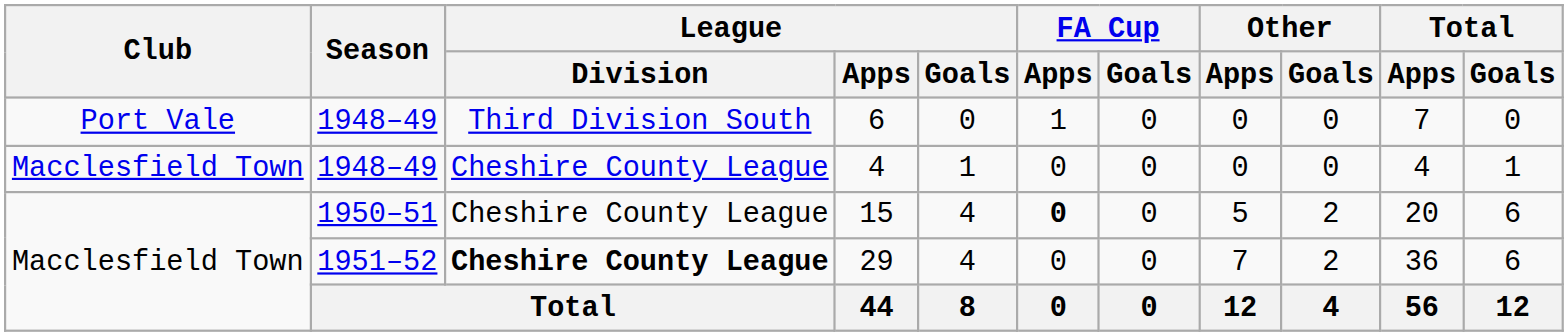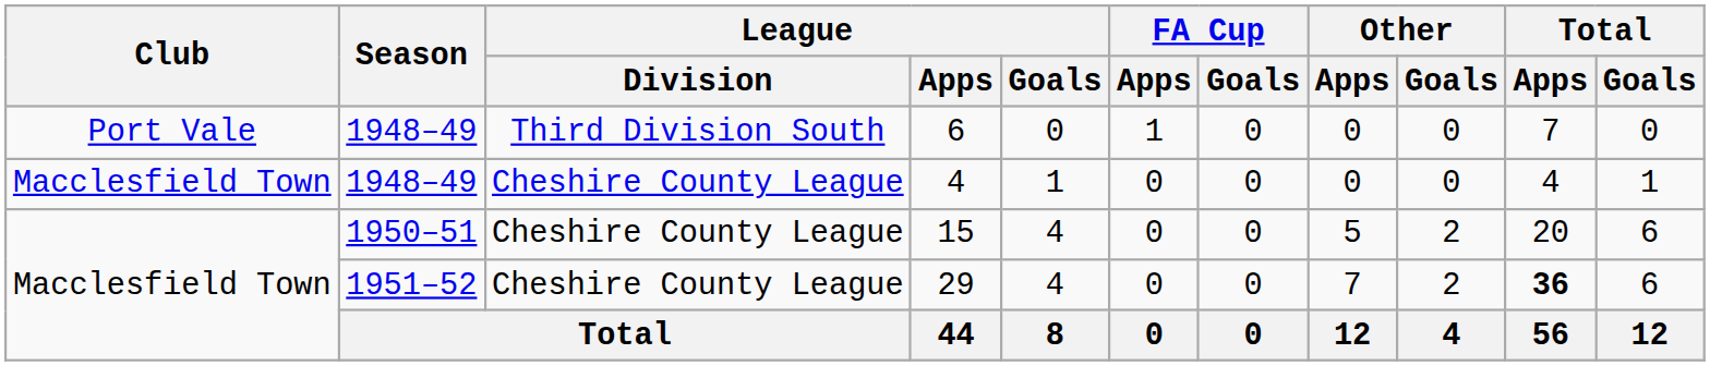15 | FA Cup / Apps: bold -> normal
29 | League / Division: bold -> normal
29 | Total / Apps: normal -> bold
